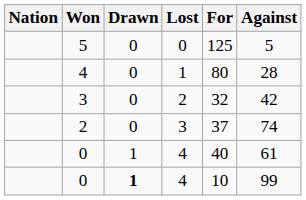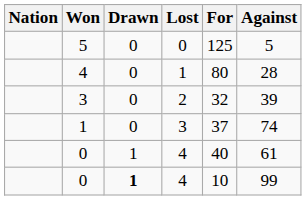row 4 | Against: 42 -> 39
row 5 | Won: 2 -> 1
